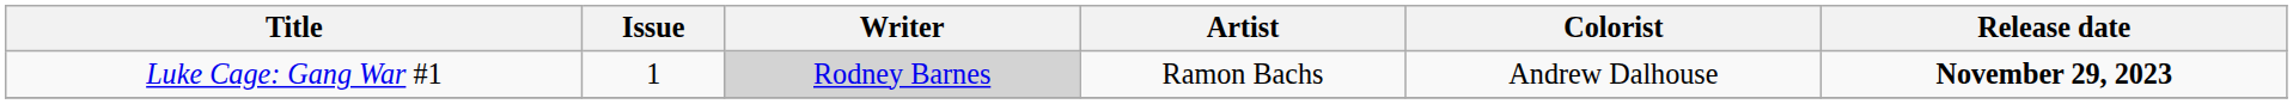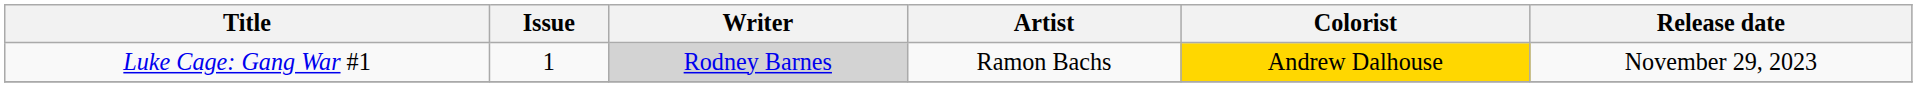Luke Cage: Gang War #1 | Colorist: no background -> gold background
Luke Cage: Gang War #1 | Release date: bold -> normal
